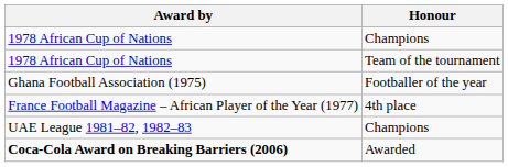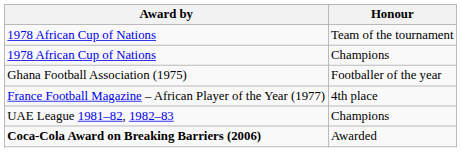row 2 | Honour: Champions -> Team of the tournament
row 3 | Honour: Team of the tournament -> Champions
